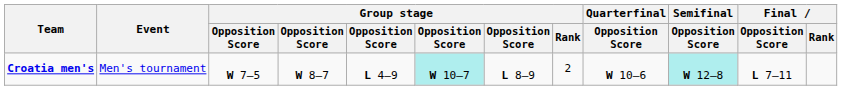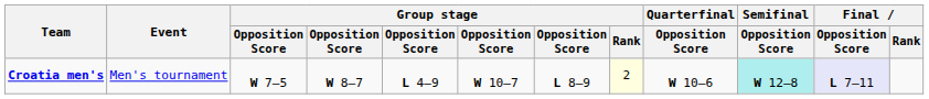Croatia men's | column 6: paleturquoise background -> no background
Croatia men's | Group stage / Rank: no background -> lightyellow background
Croatia men's | Final / Opposition Score: no background -> lavender background
